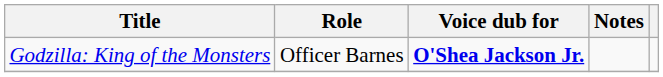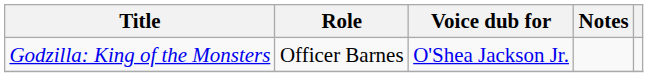Godzilla: King of the Monsters | Voice dub for: bold -> normal
